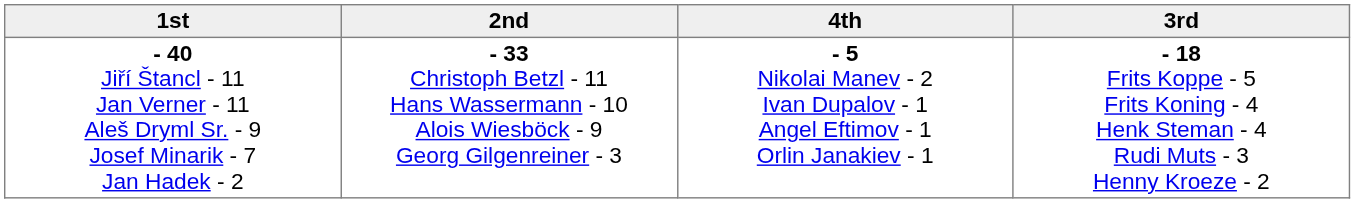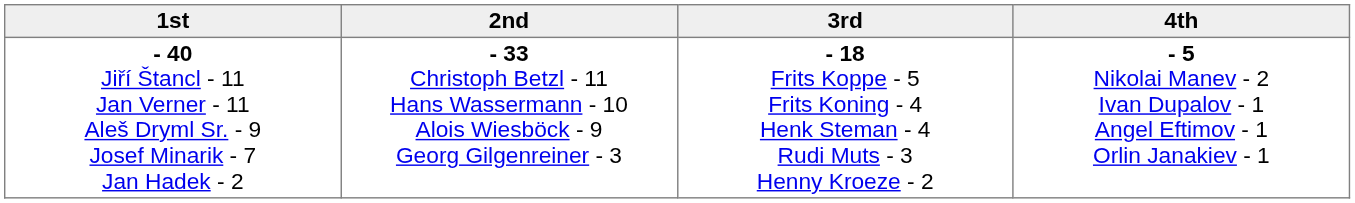columns swapped: 3rd <-> 4th
